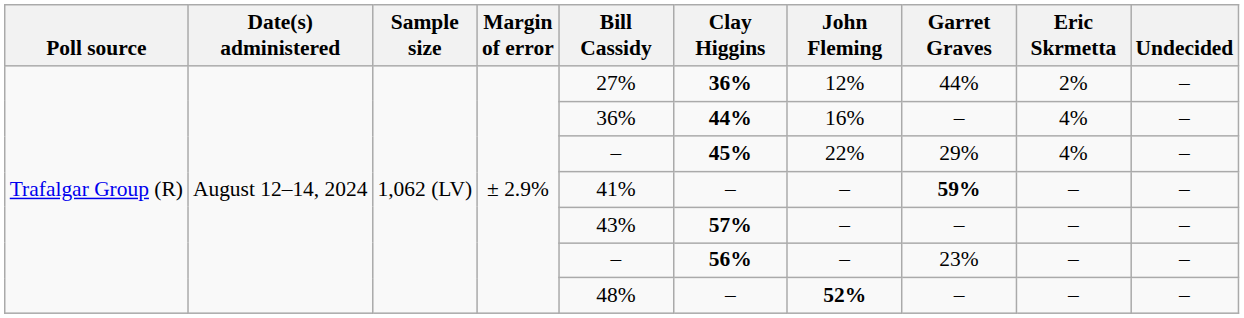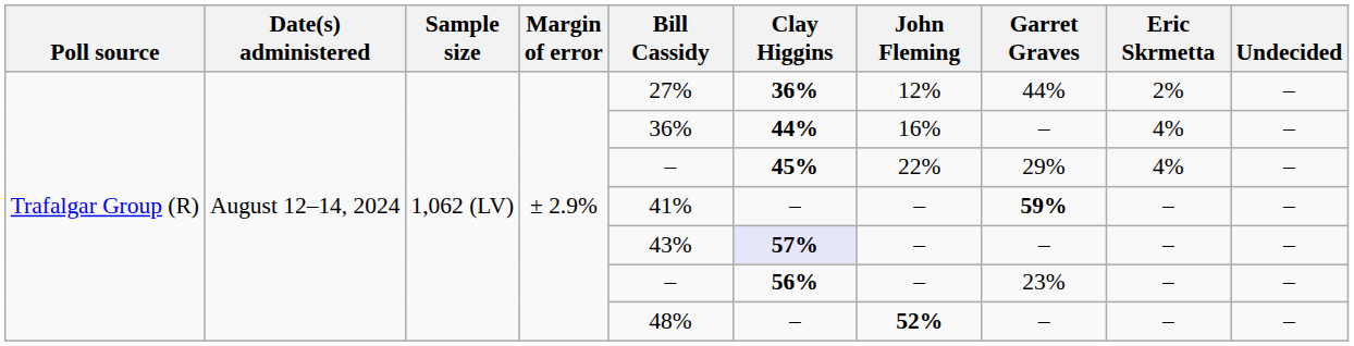row 6 | Clay Higgins: no background -> lavender background
